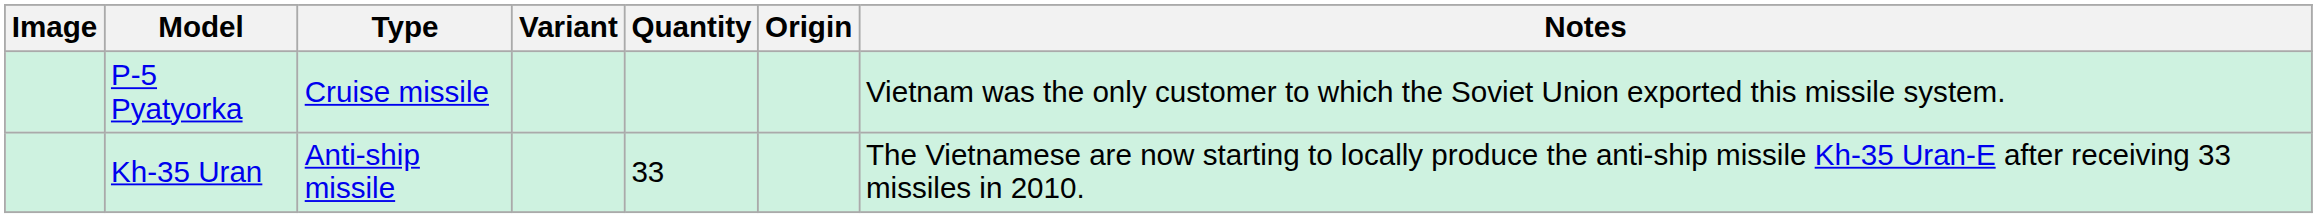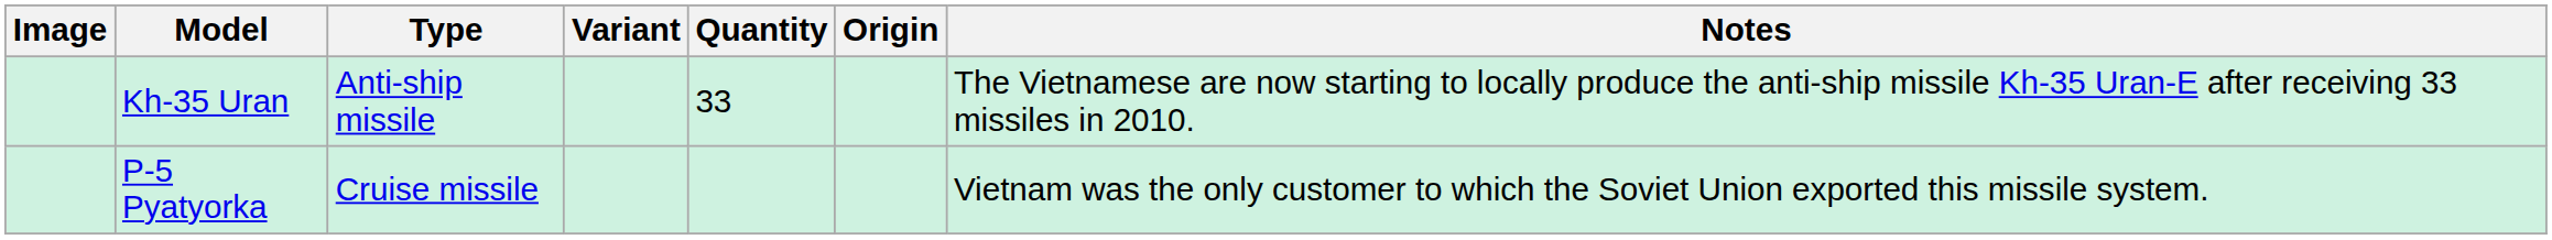rows swapped: Kh-35 Uran <-> P-5 Pyatyorka
